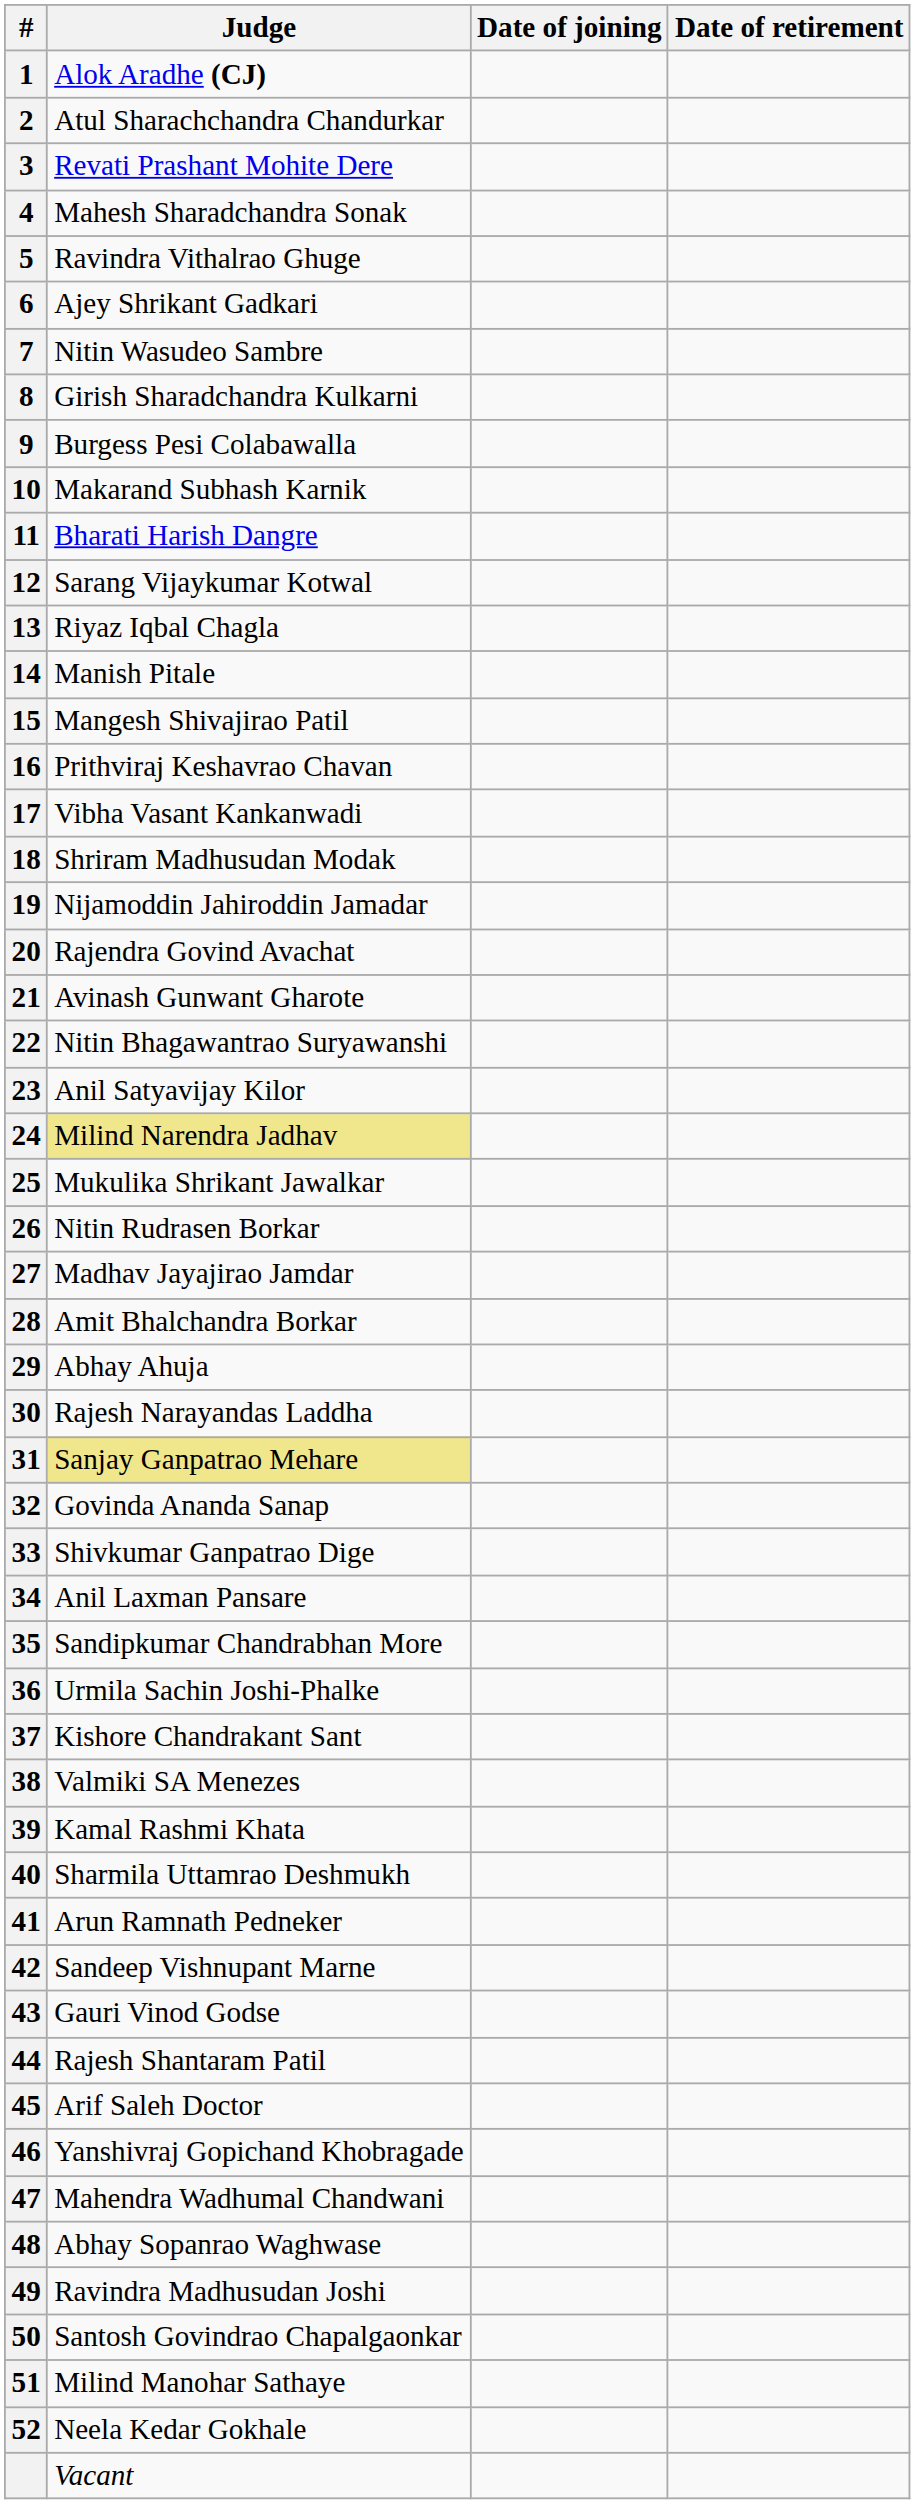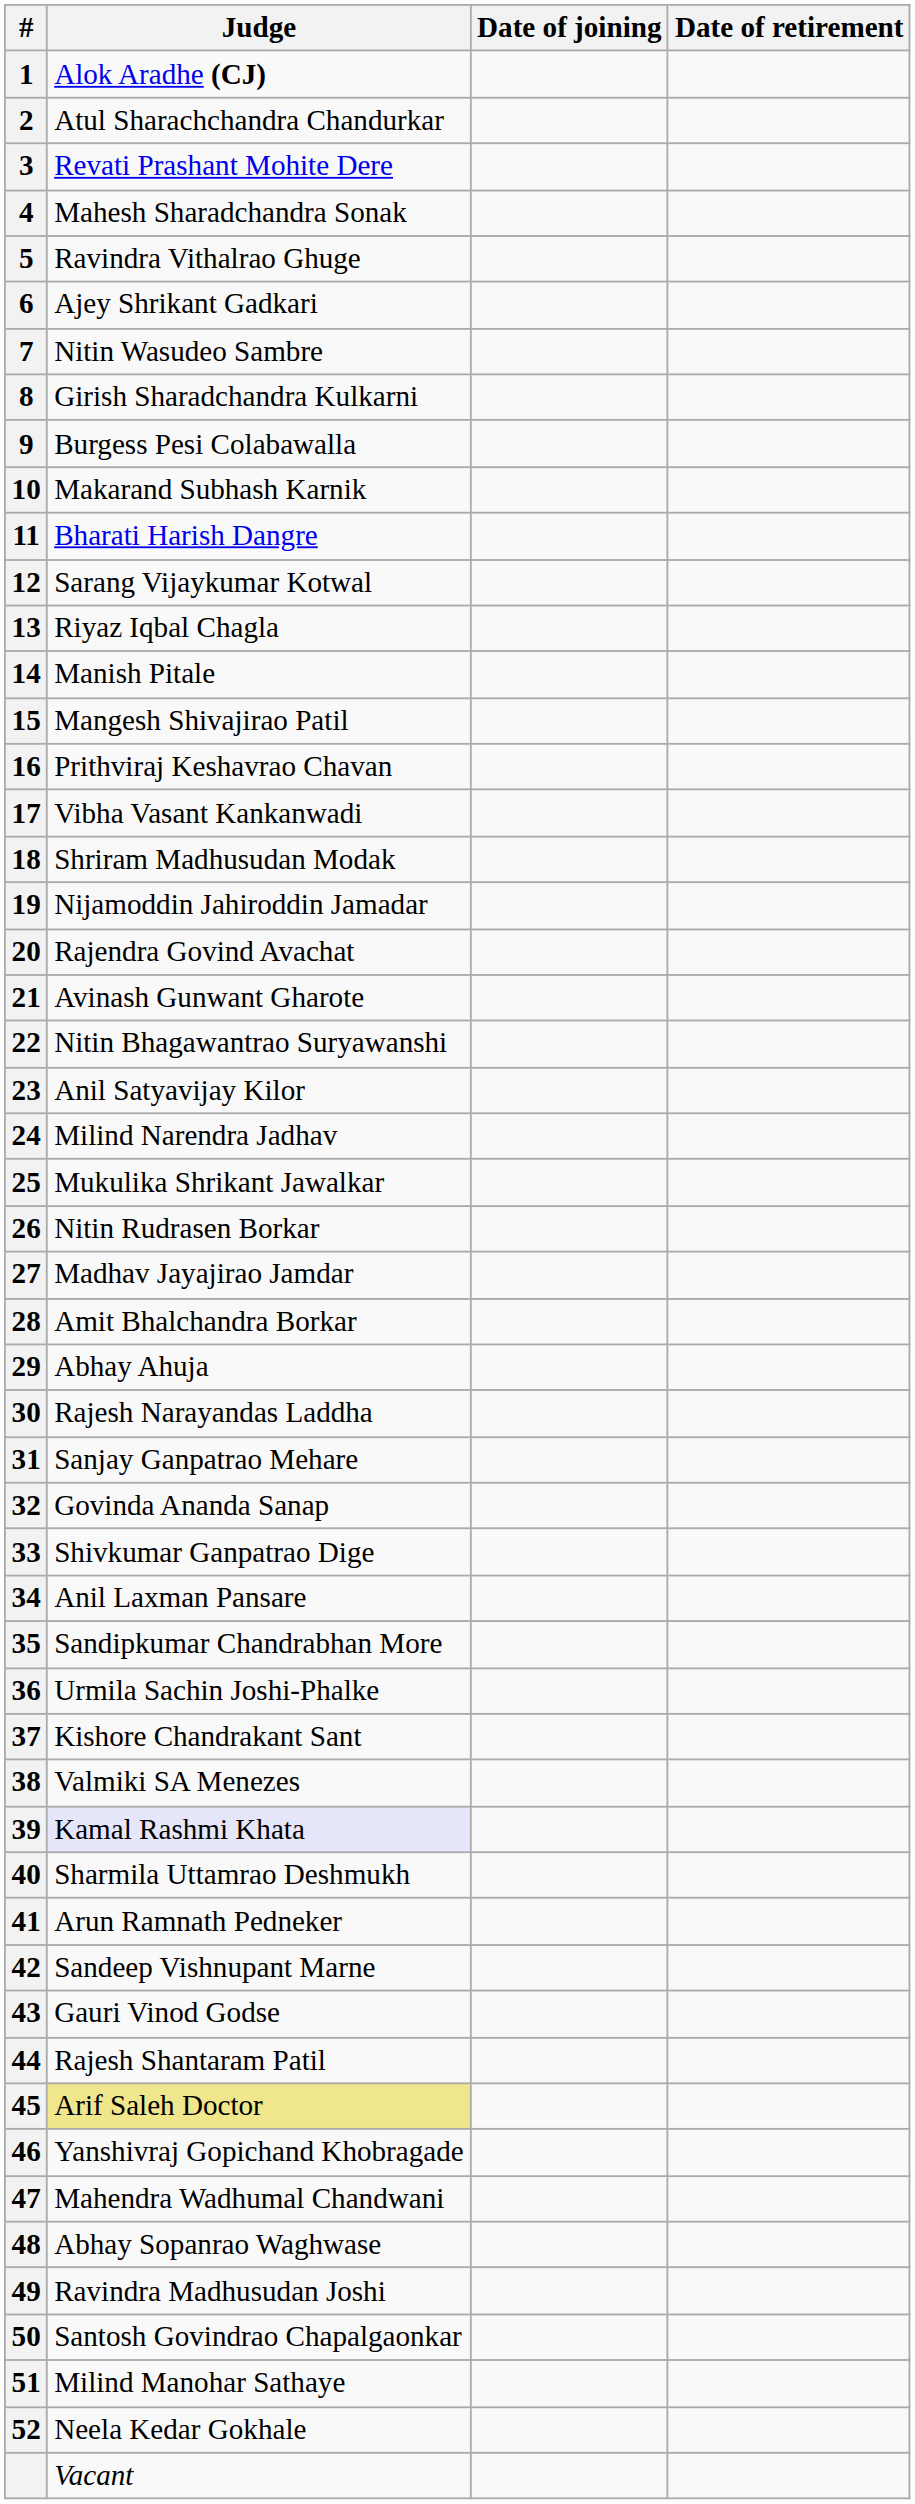Milind Narendra Jadhav | Judge: khaki background -> no background
Sanjay Ganpatrao Mehare | Judge: khaki background -> no background
Kamal Rashmi Khata | Judge: no background -> lavender background
Arif Saleh Doctor | Judge: no background -> khaki background
